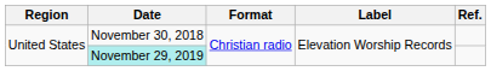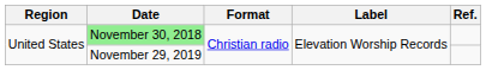November 30, 2018 | Date: no background -> lightgreen background
November 29, 2019 | Date: paleturquoise background -> no background
